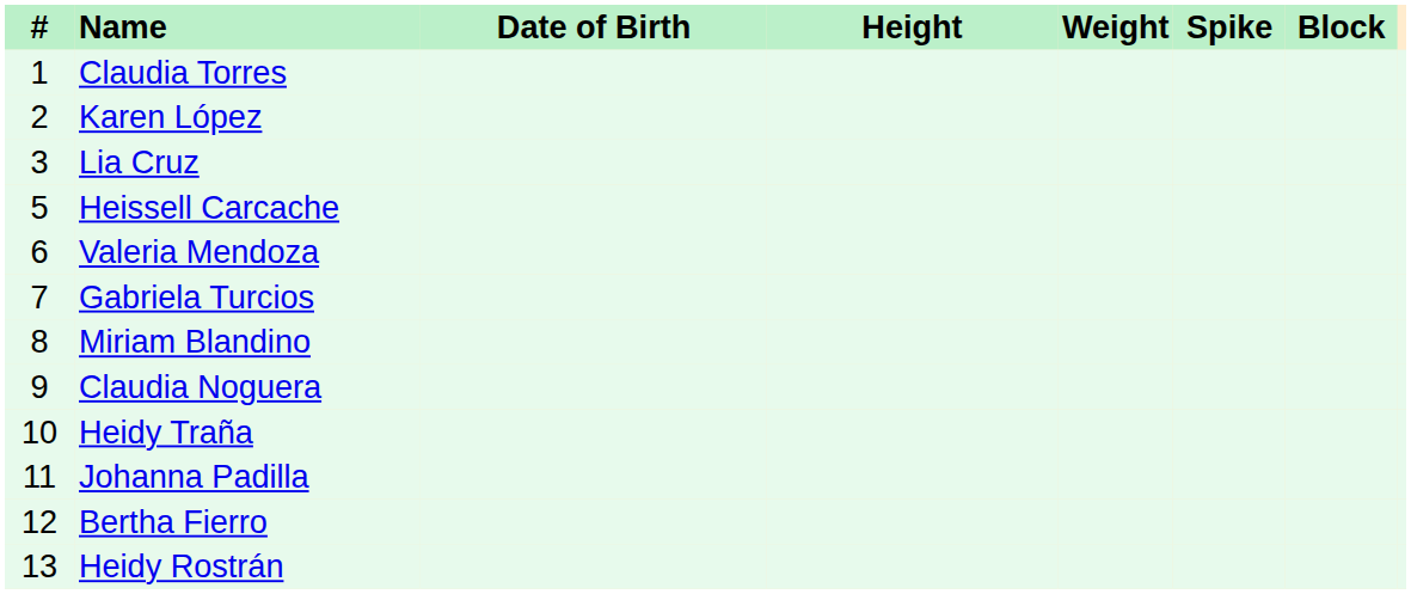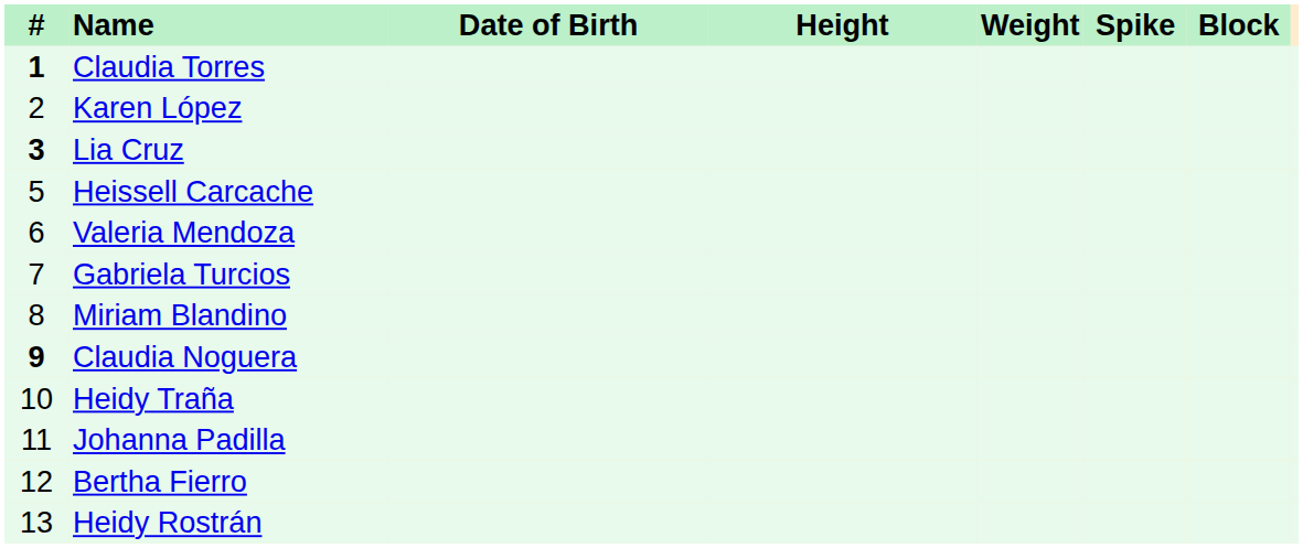Claudia Torres | #: normal -> bold
Lia Cruz | #: normal -> bold
Claudia Noguera | #: normal -> bold
